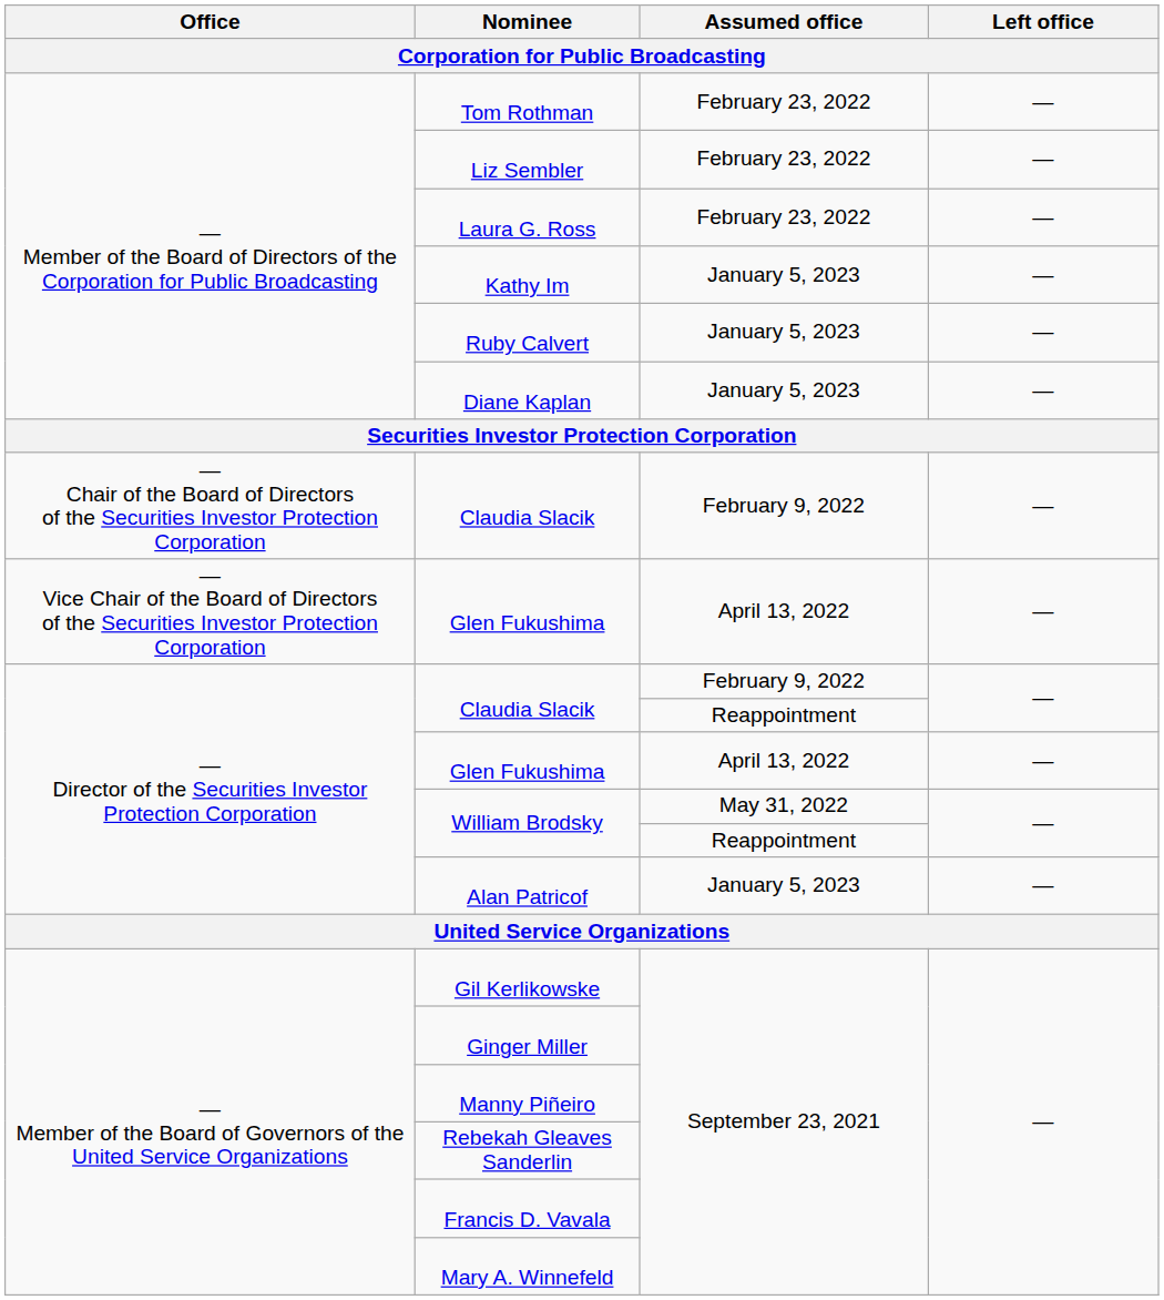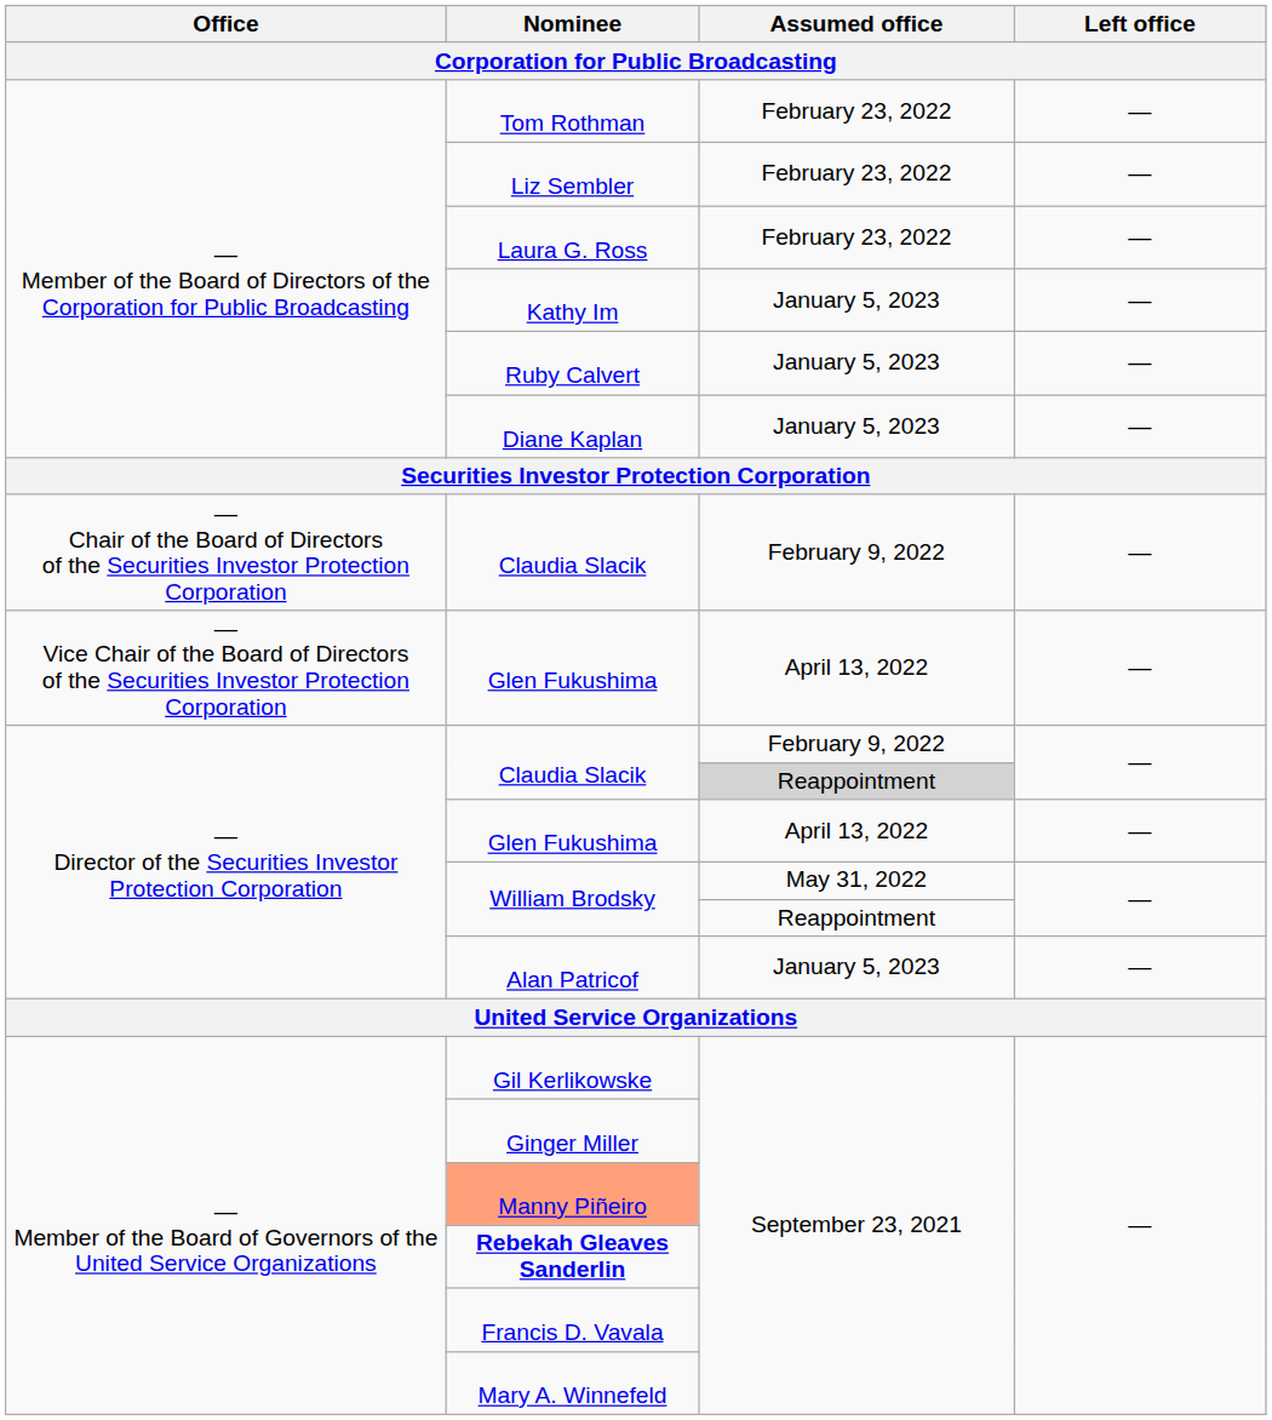Claudia Slacik / Reappointment | Assumed office: no background -> lightgrey background
Manny Piñeiro | Nominee: no background -> lightsalmon background
Rebekah Gleaves Sanderlin | Nominee: normal -> bold
